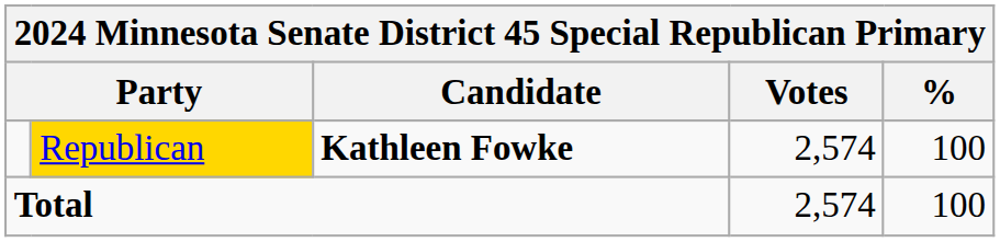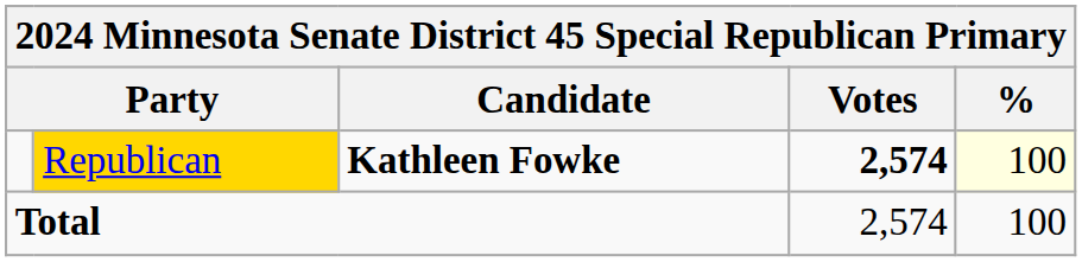row 3 | Votes: normal -> bold
row 3 | %: no background -> lightyellow background
